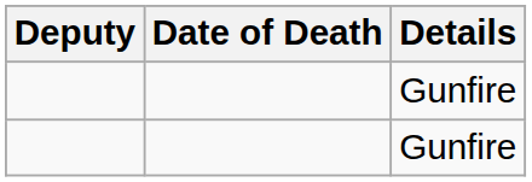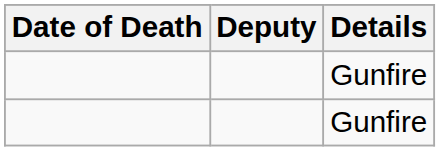columns swapped: Deputy <-> Date of Death
